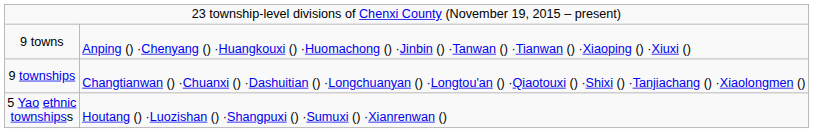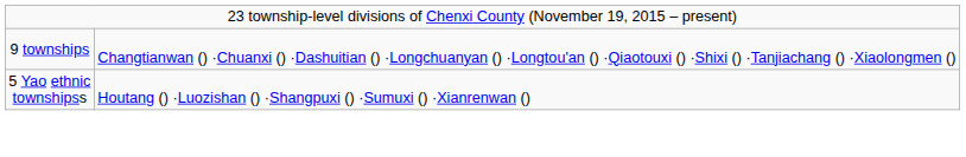- row: 9 towns | Anping () ·Chenyang () ·Huangkouxi () ·Huomachong () ·Jinbin () ·Tanwan () ·Tianwan () ·Xiaoping () ·Xiuxi ()
